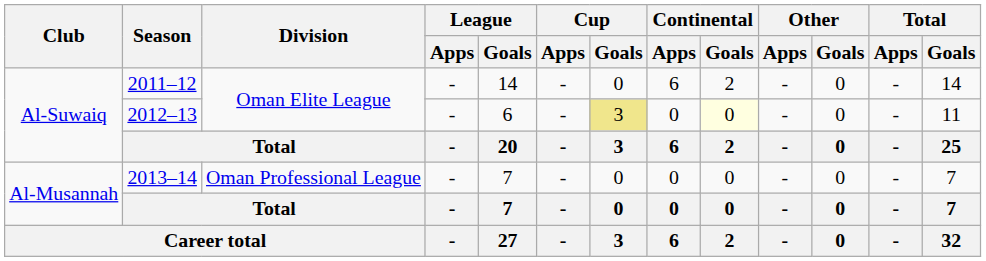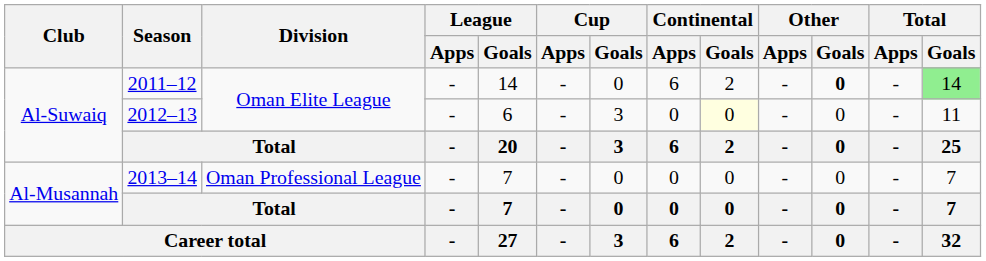2011–12 | Other / Goals: normal -> bold
2011–12 | Total / Goals: no background -> lightgreen background
2012–13 | Cup / Goals: khaki background -> no background
